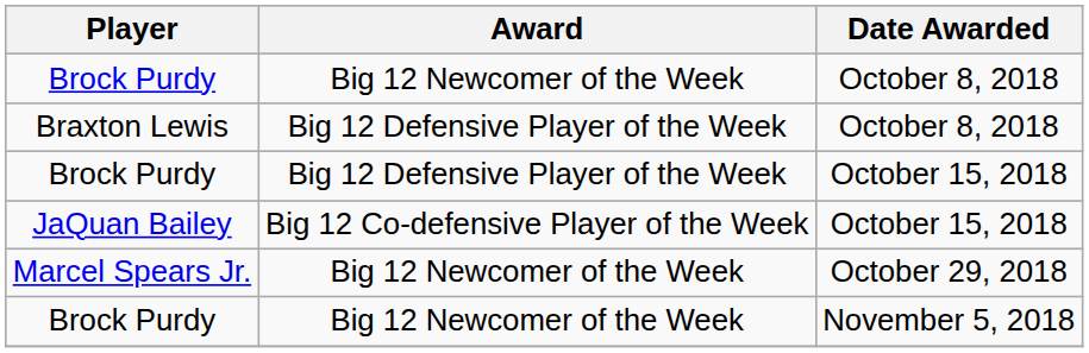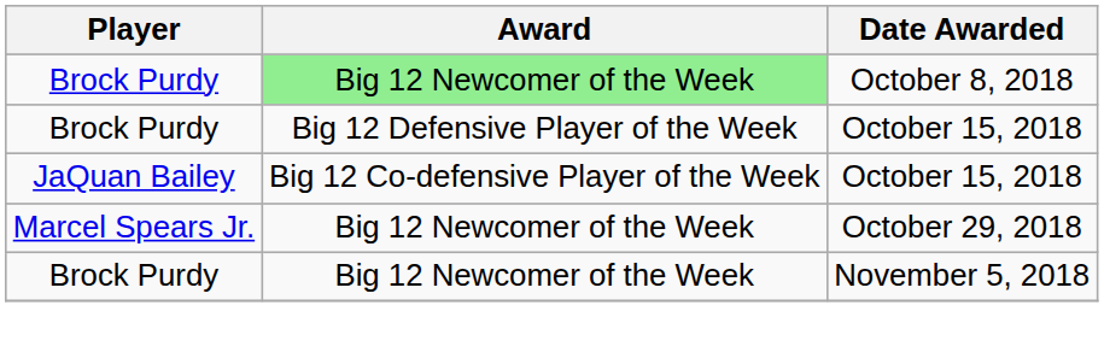Brock Purdy / October 8, 2018 | Award: no background -> lightgreen background
- row: Braxton Lewis | Big 12 Defensive Player of the Week | October 8, 2018
